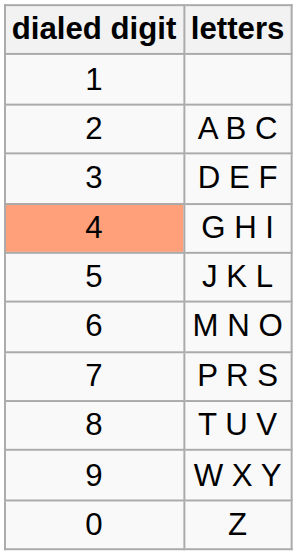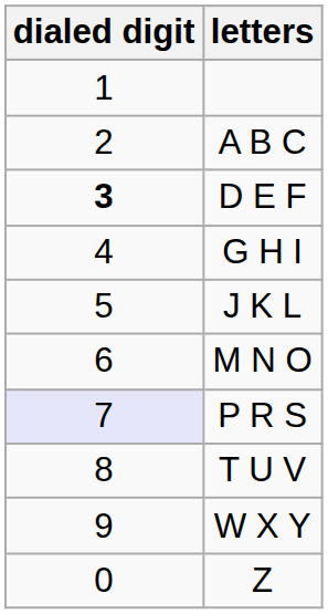D E F | dialed digit: normal -> bold
G H I | dialed digit: lightsalmon background -> no background
P R S | dialed digit: no background -> lavender background
